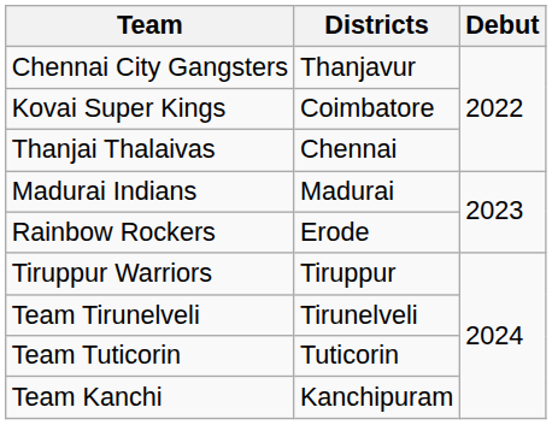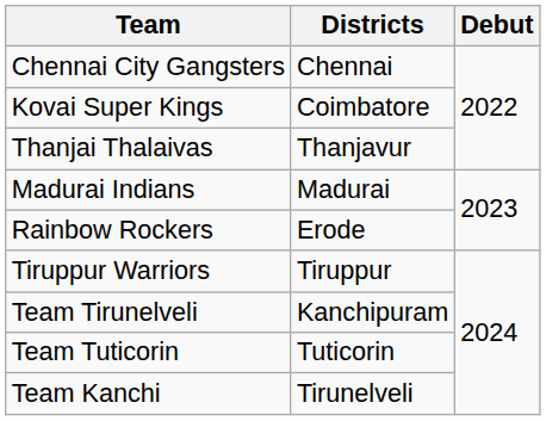Chennai City Gangsters | Districts: Thanjavur -> Chennai
Thanjai Thalaivas | Districts: Chennai -> Thanjavur
Team Tirunelveli | Districts: Tirunelveli -> Kanchipuram
Team Kanchi | Districts: Kanchipuram -> Tirunelveli
